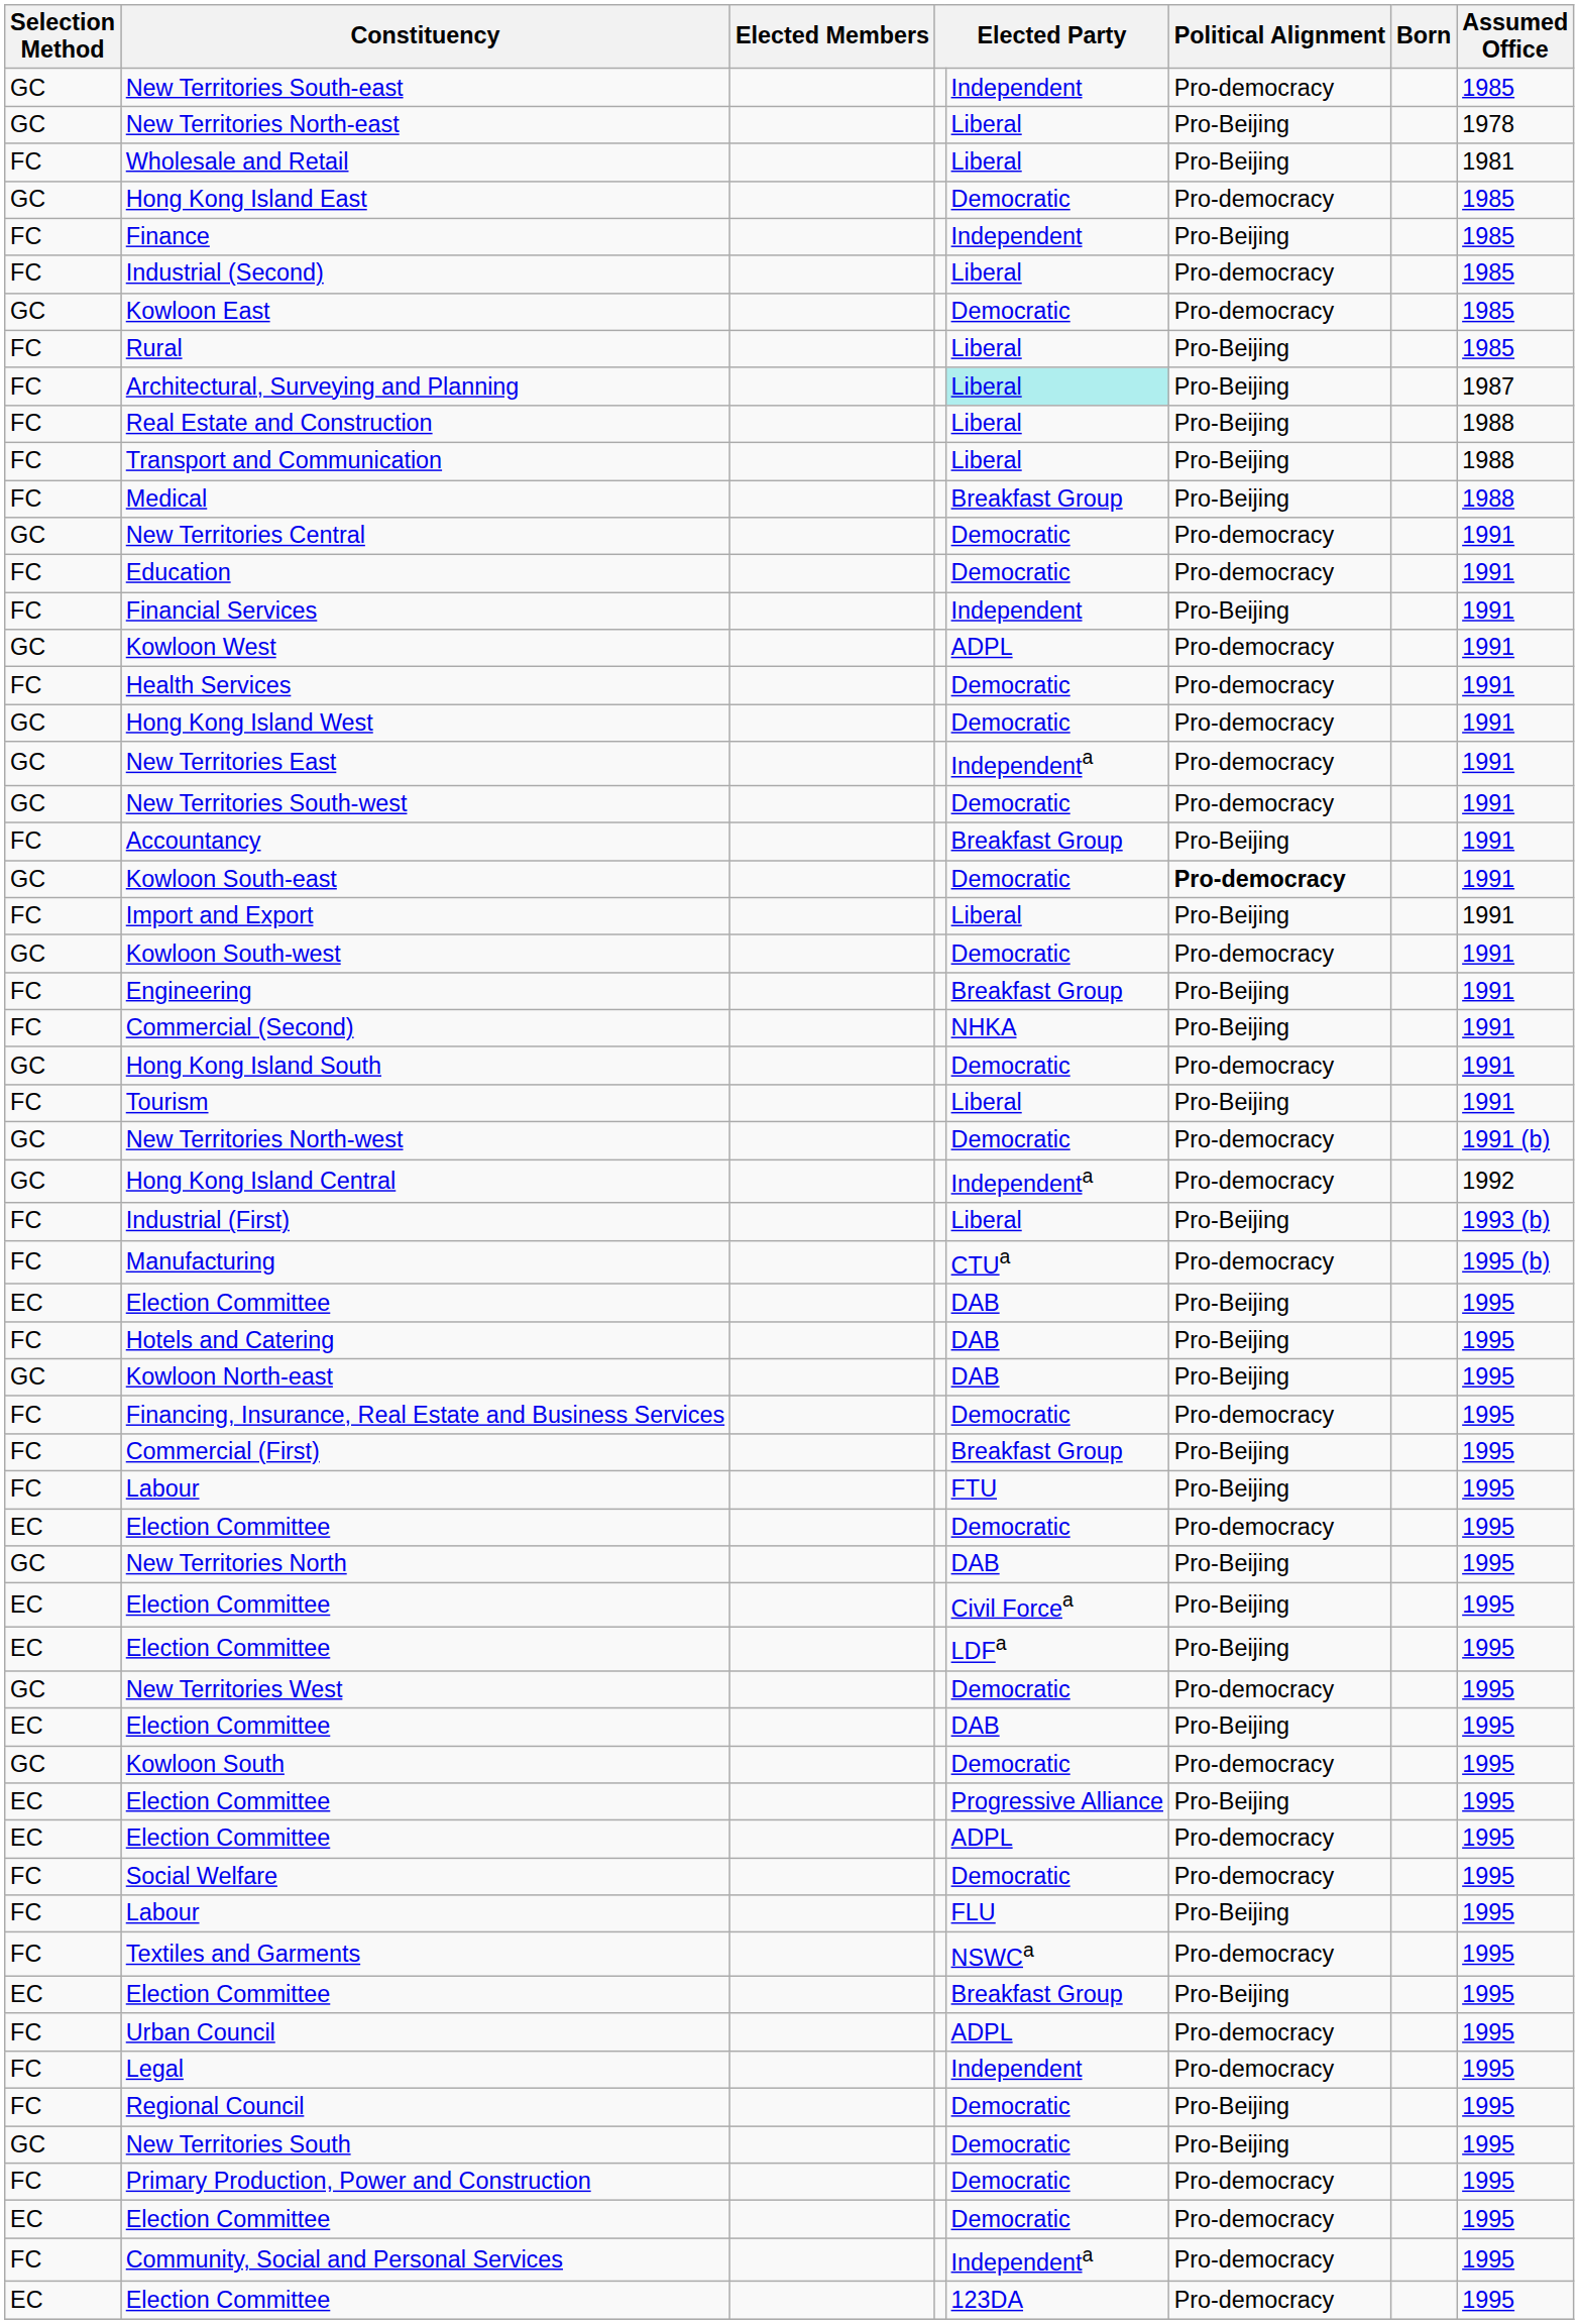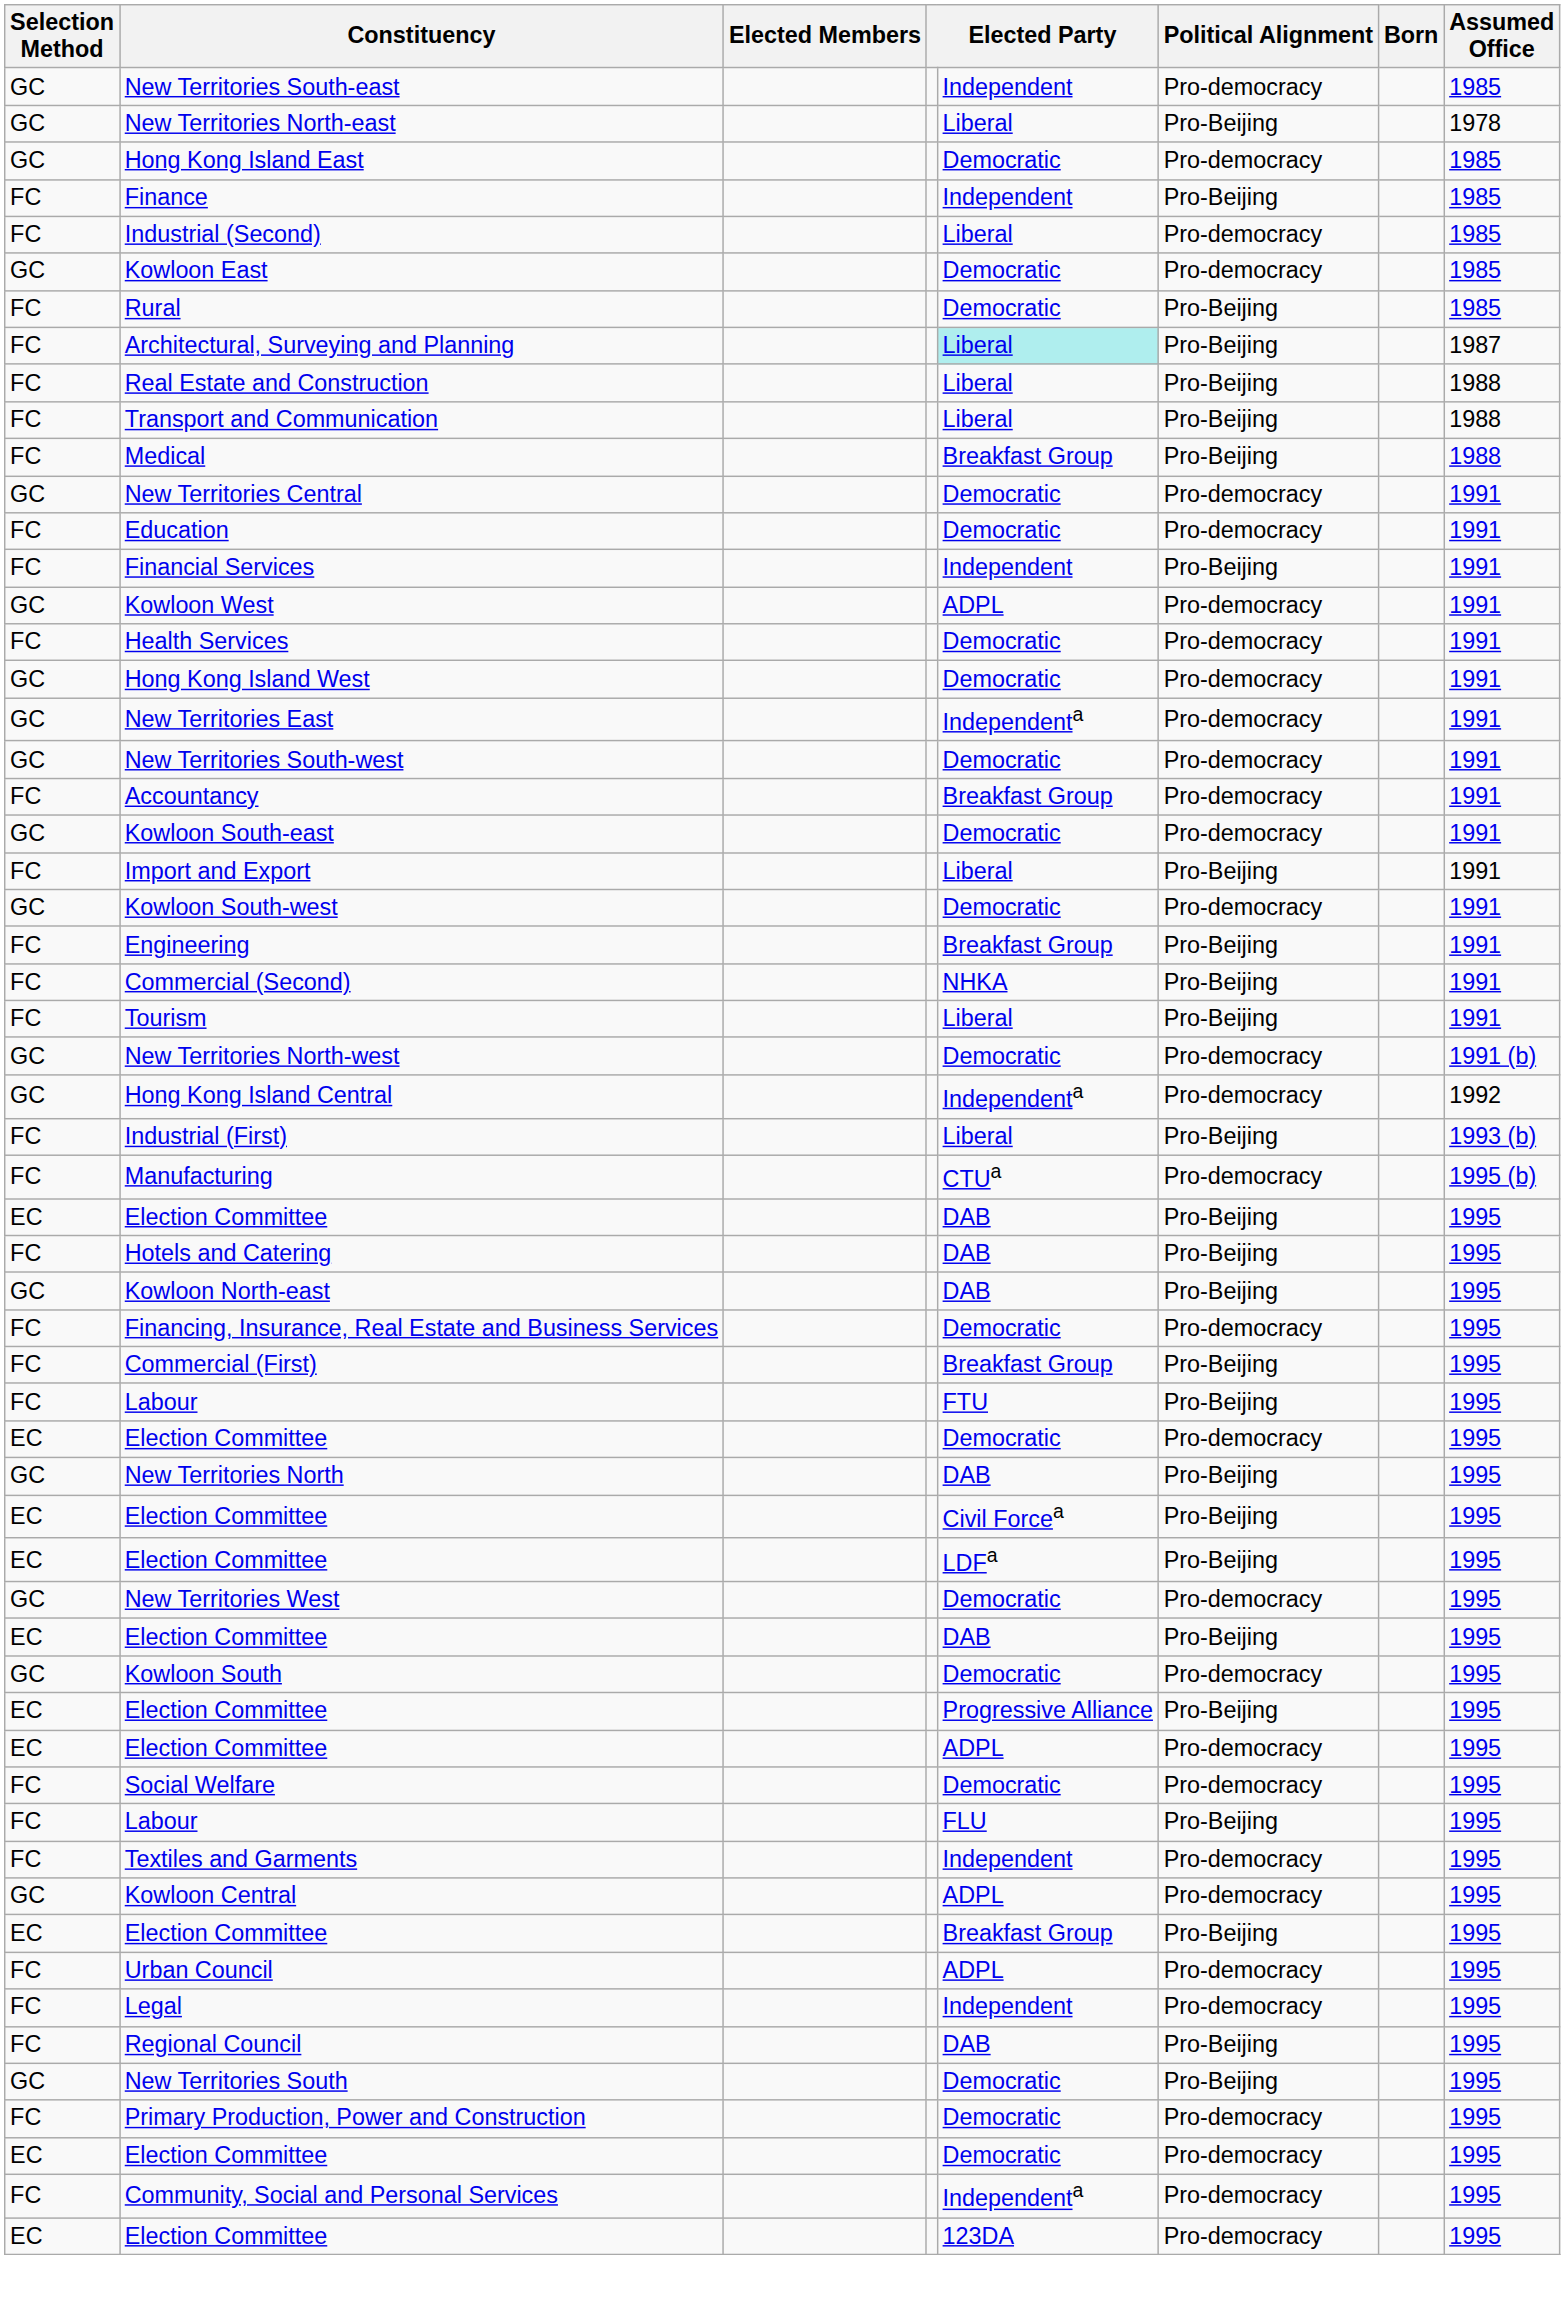- row: FC | Wholesale and Retail | Liberal | Pro-Beijing | 1981
Rural | column 5: Liberal -> Democratic
Accountancy | Political Alignment: Pro-Beijing -> Pro-democracy
Kowloon South-east | Political Alignment: bold -> normal
- row: GC | Hong Kong Island South | Democratic | Pro-democracy | 1991
Textiles and Garments | column 5: NSWCa -> Independent
+ row: GC | Kowloon Central | ADPL | Pro-democracy | 1995
Regional Council | column 5: Democratic -> DAB
